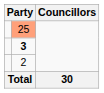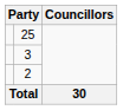25 | column 2: lightsalmon background -> no background
3 | column 2: bold -> normal
